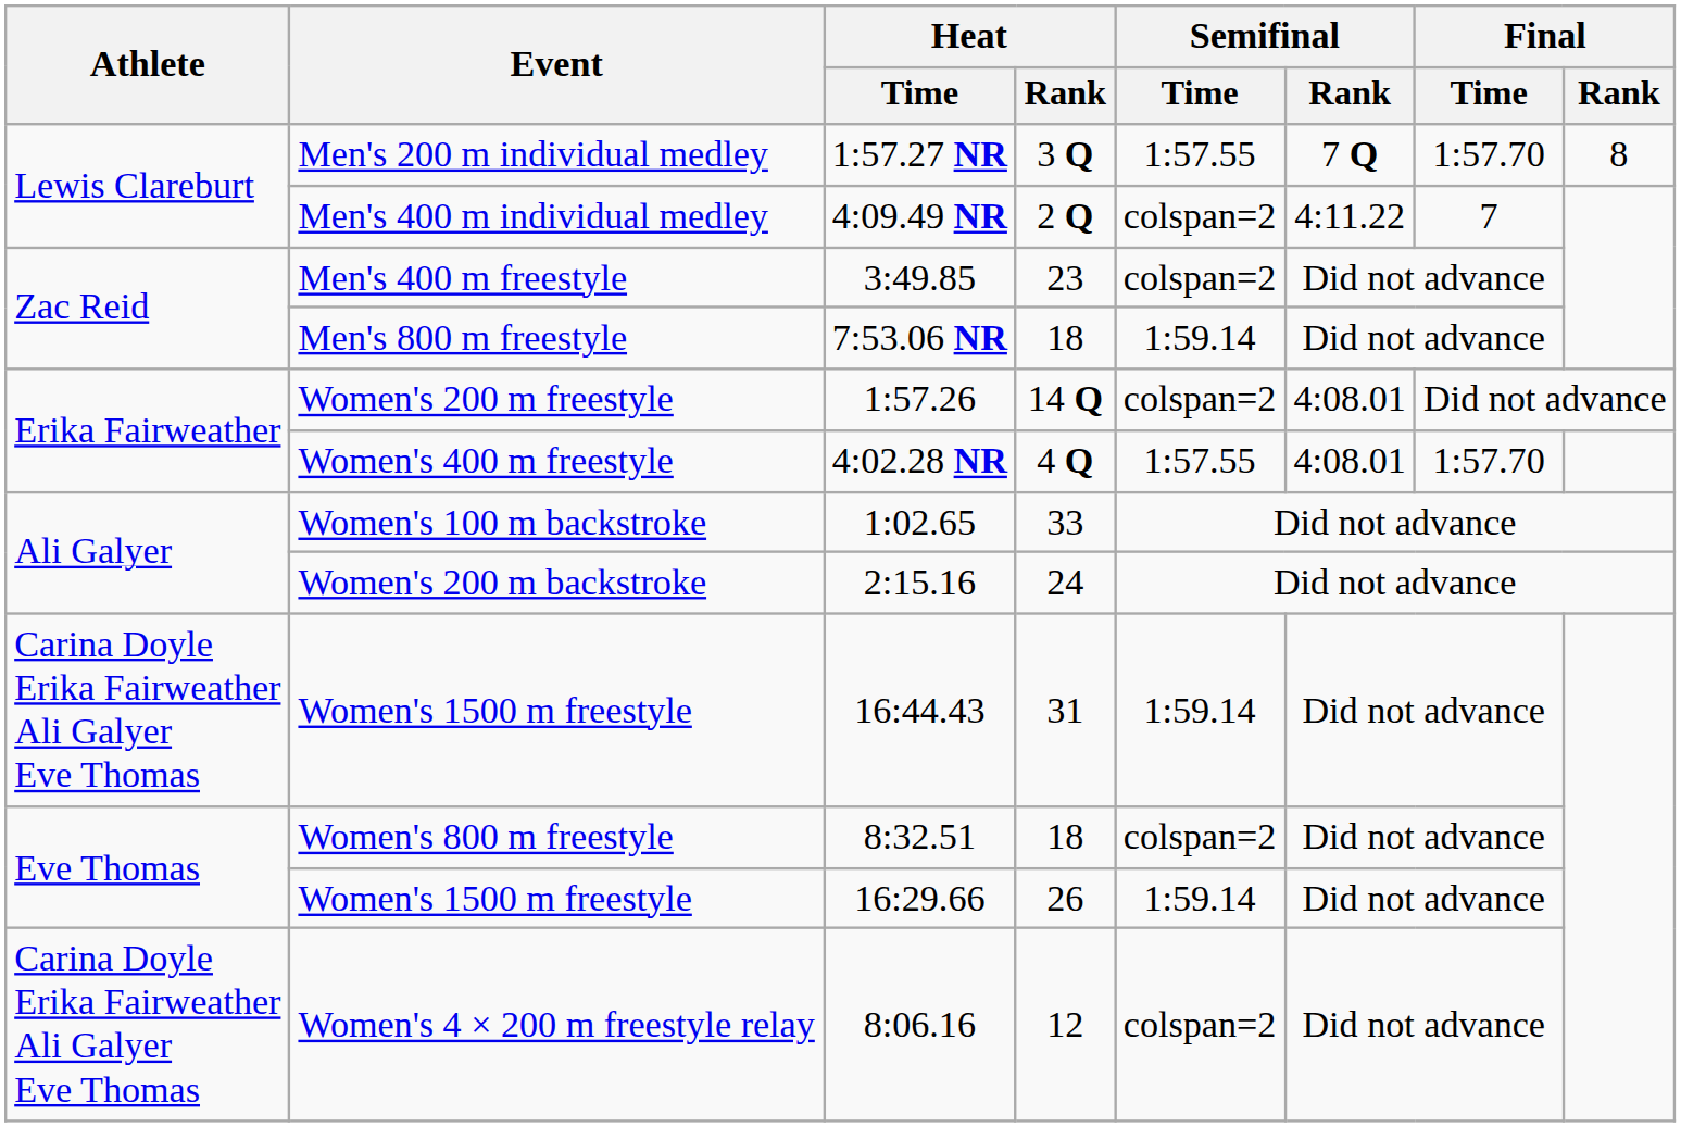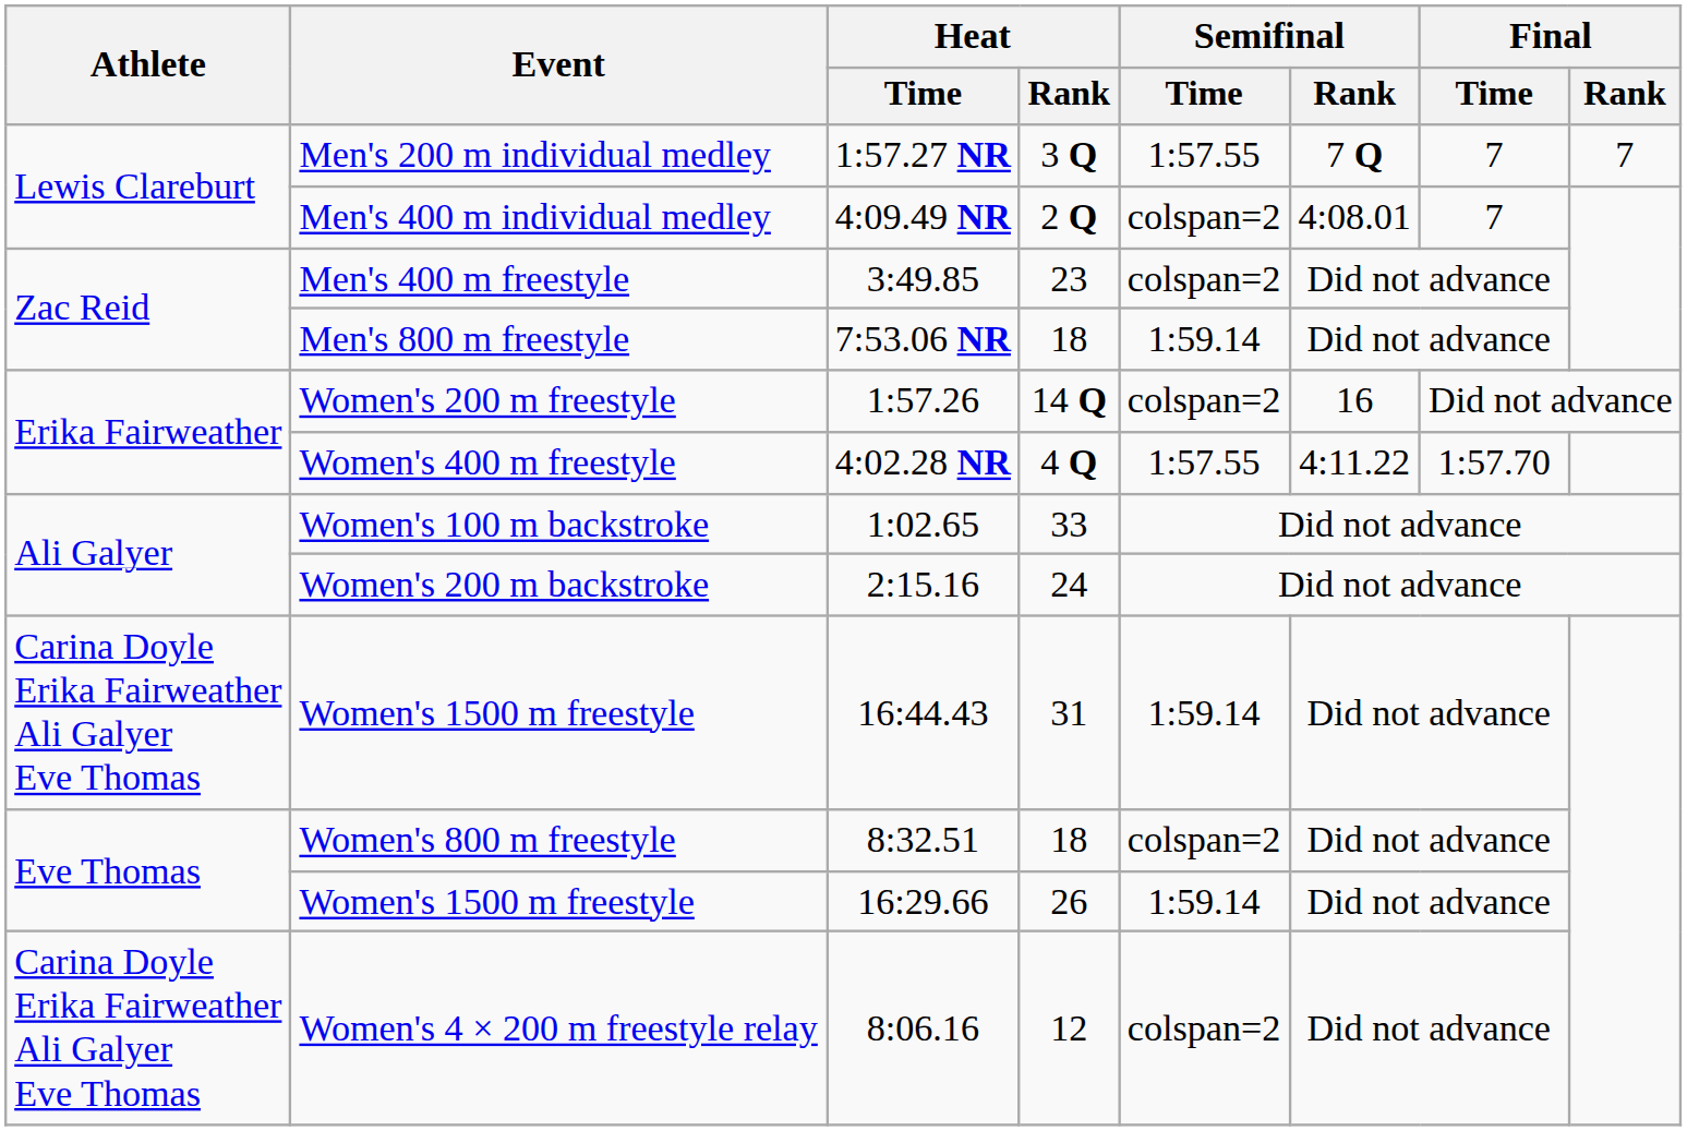Men's 200 m individual medley | Final / Time: 1:57.70 -> 7
Men's 200 m individual medley | Final / Rank: 8 -> 7
Men's 400 m individual medley | Semifinal / Rank: 4:11.22 -> 4:08.01
Women's 200 m freestyle | Semifinal / Rank: 4:08.01 -> 16
Women's 400 m freestyle | Semifinal / Rank: 4:08.01 -> 4:11.22
